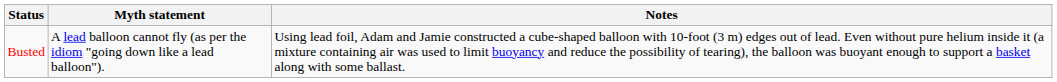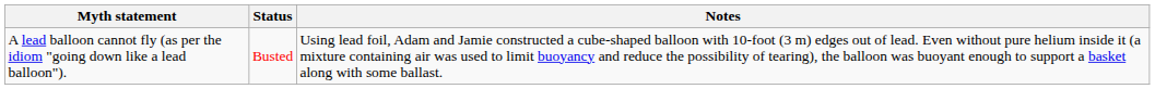columns swapped: Myth statement <-> Status
